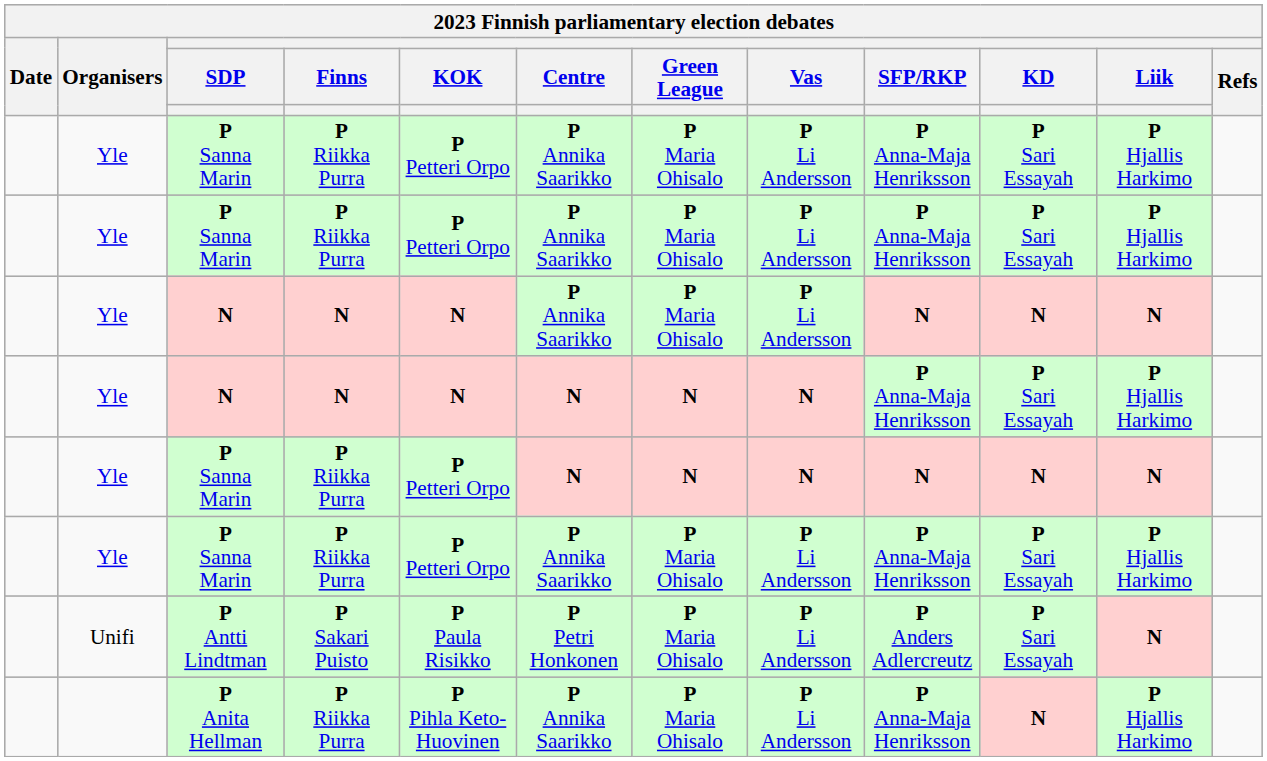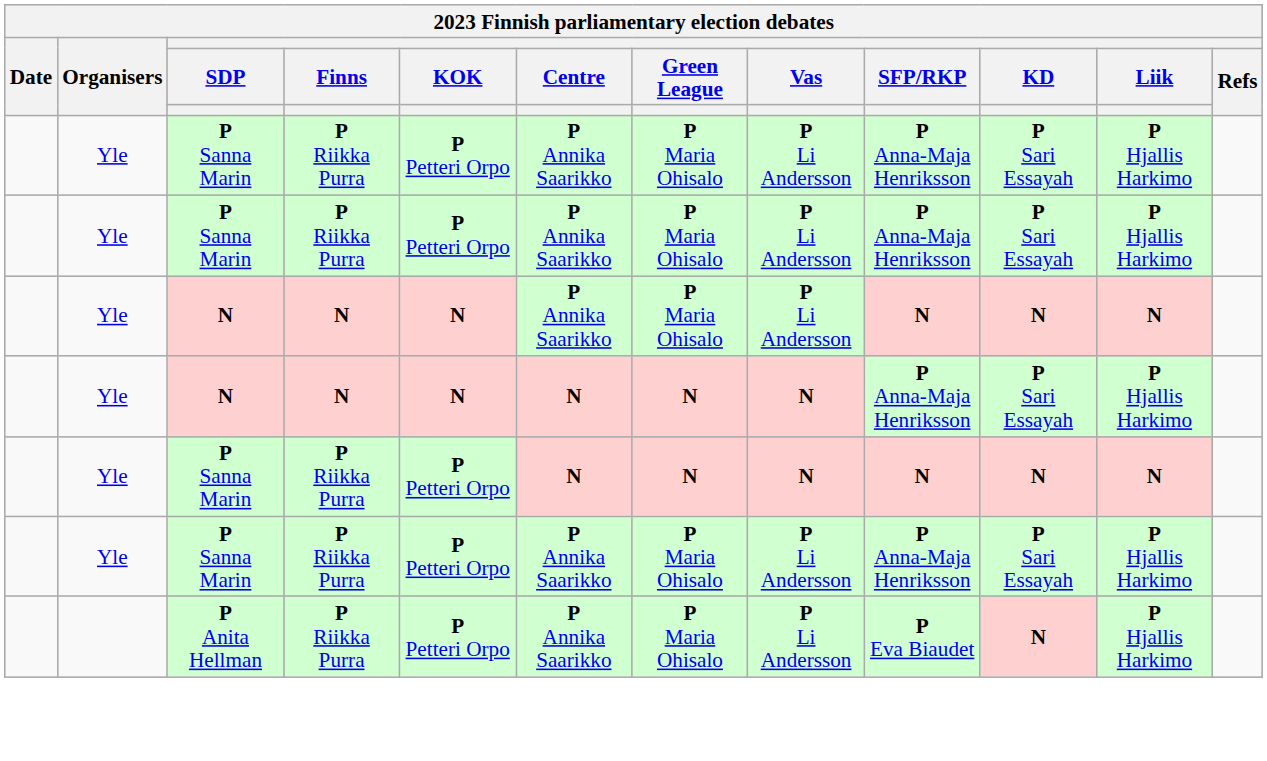- row: Unifi | P Antti Lindtman | P Sakari Puisto | P Paula Risikko | P Petri Honkonen | P Maria Ohisalo | P Li Andersson | P Anders Adlercreutz | P Sari Essayah | N
P Anita Hellman | KOK: P Pihla Keto-Huovinen -> P Petteri Orpo
P Anita Hellman | SFP/RKP: P Anna-Maja Henriksson -> P Eva Biaudet
